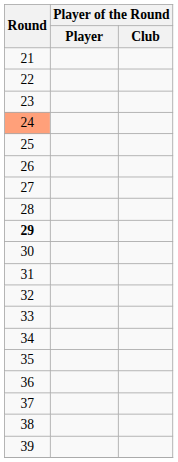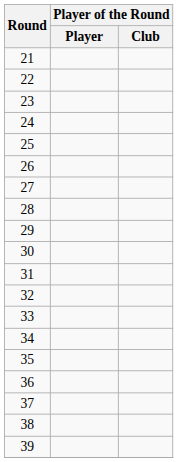24 | Round: lightsalmon background -> no background
29 | Round: bold -> normal
